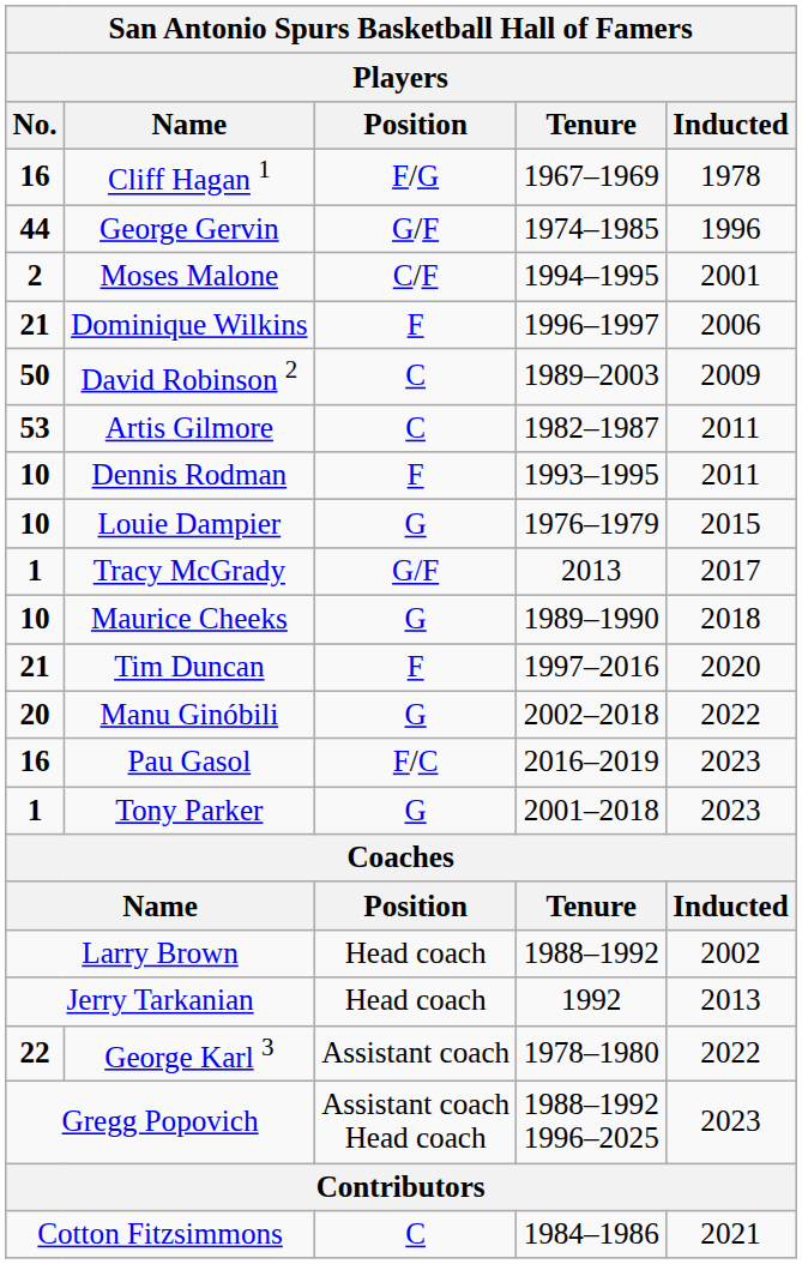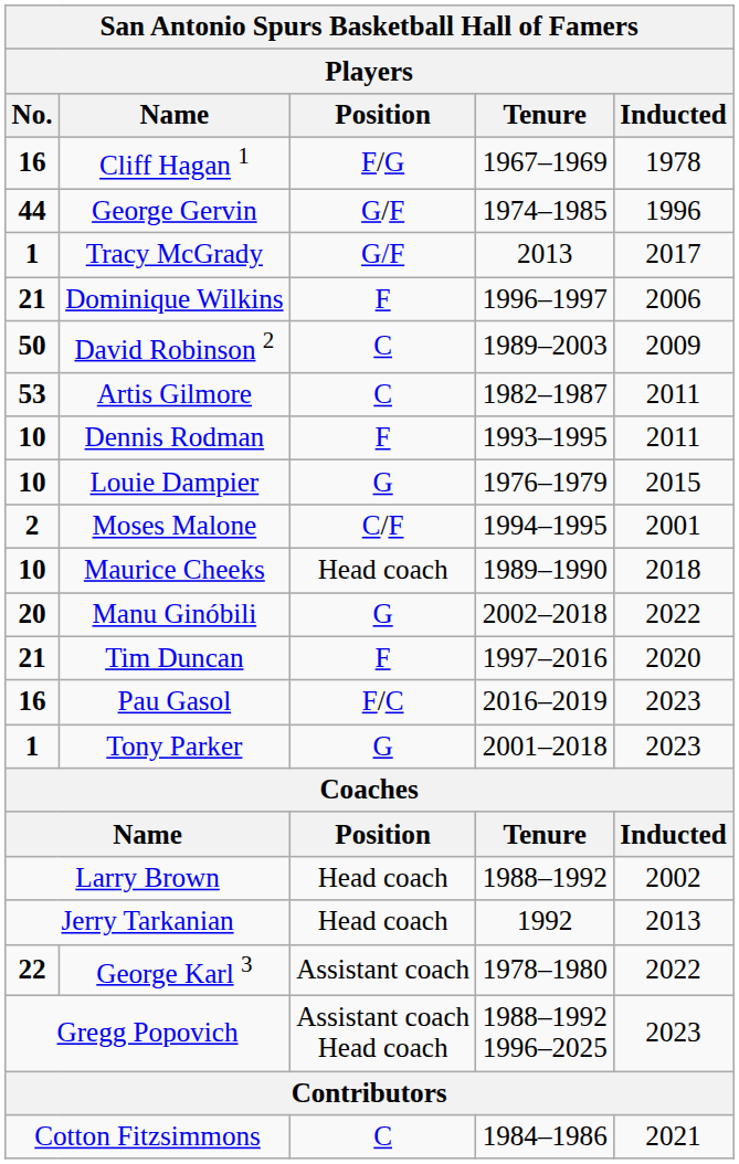rows swapped: Moses Malone <-> Tracy McGrady
Maurice Cheeks | Position: G -> Head coach
rows swapped: Tim Duncan <-> Manu Ginóbili
